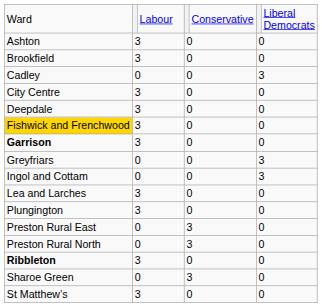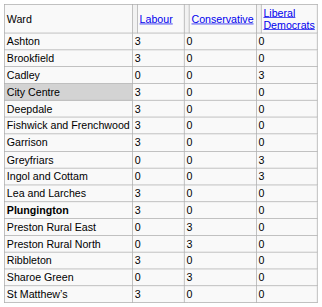City Centre | column 1: no background -> lightgrey background
Fishwick and Frenchwood | column 1: gold background -> no background
Garrison | column 1: bold -> normal
Plungington | column 1: normal -> bold
Ribbleton | column 1: bold -> normal
